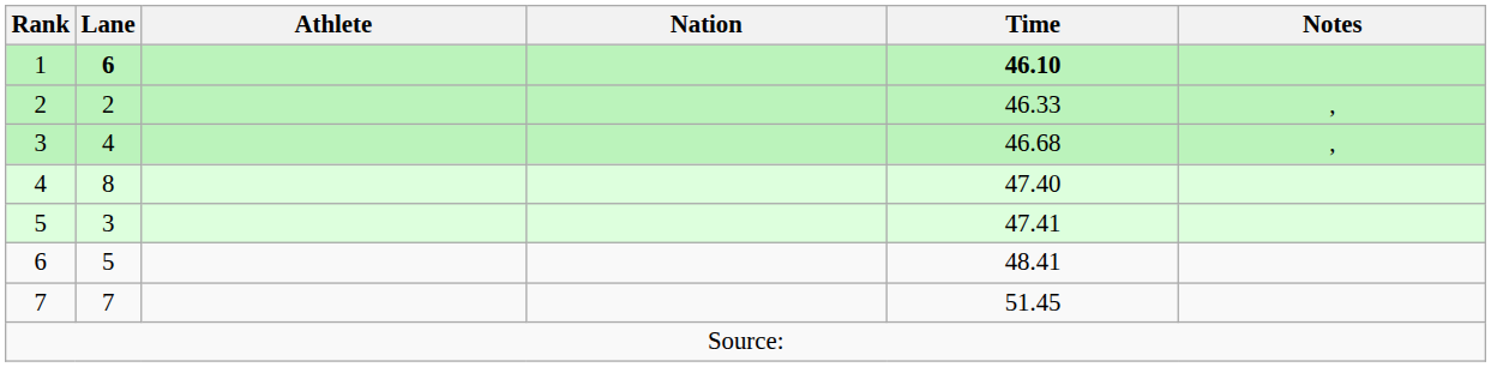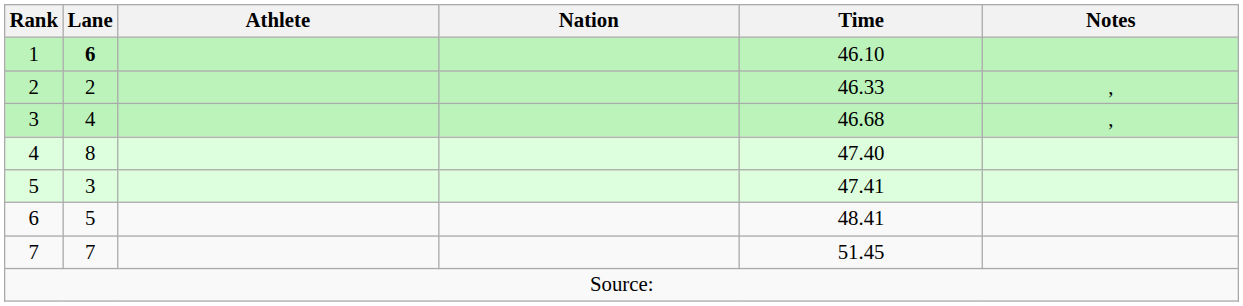1 | Time: bold -> normal
